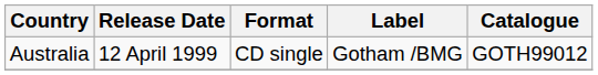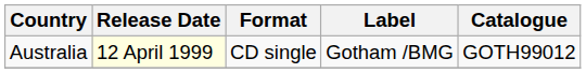Australia | Release Date: no background -> lightyellow background
